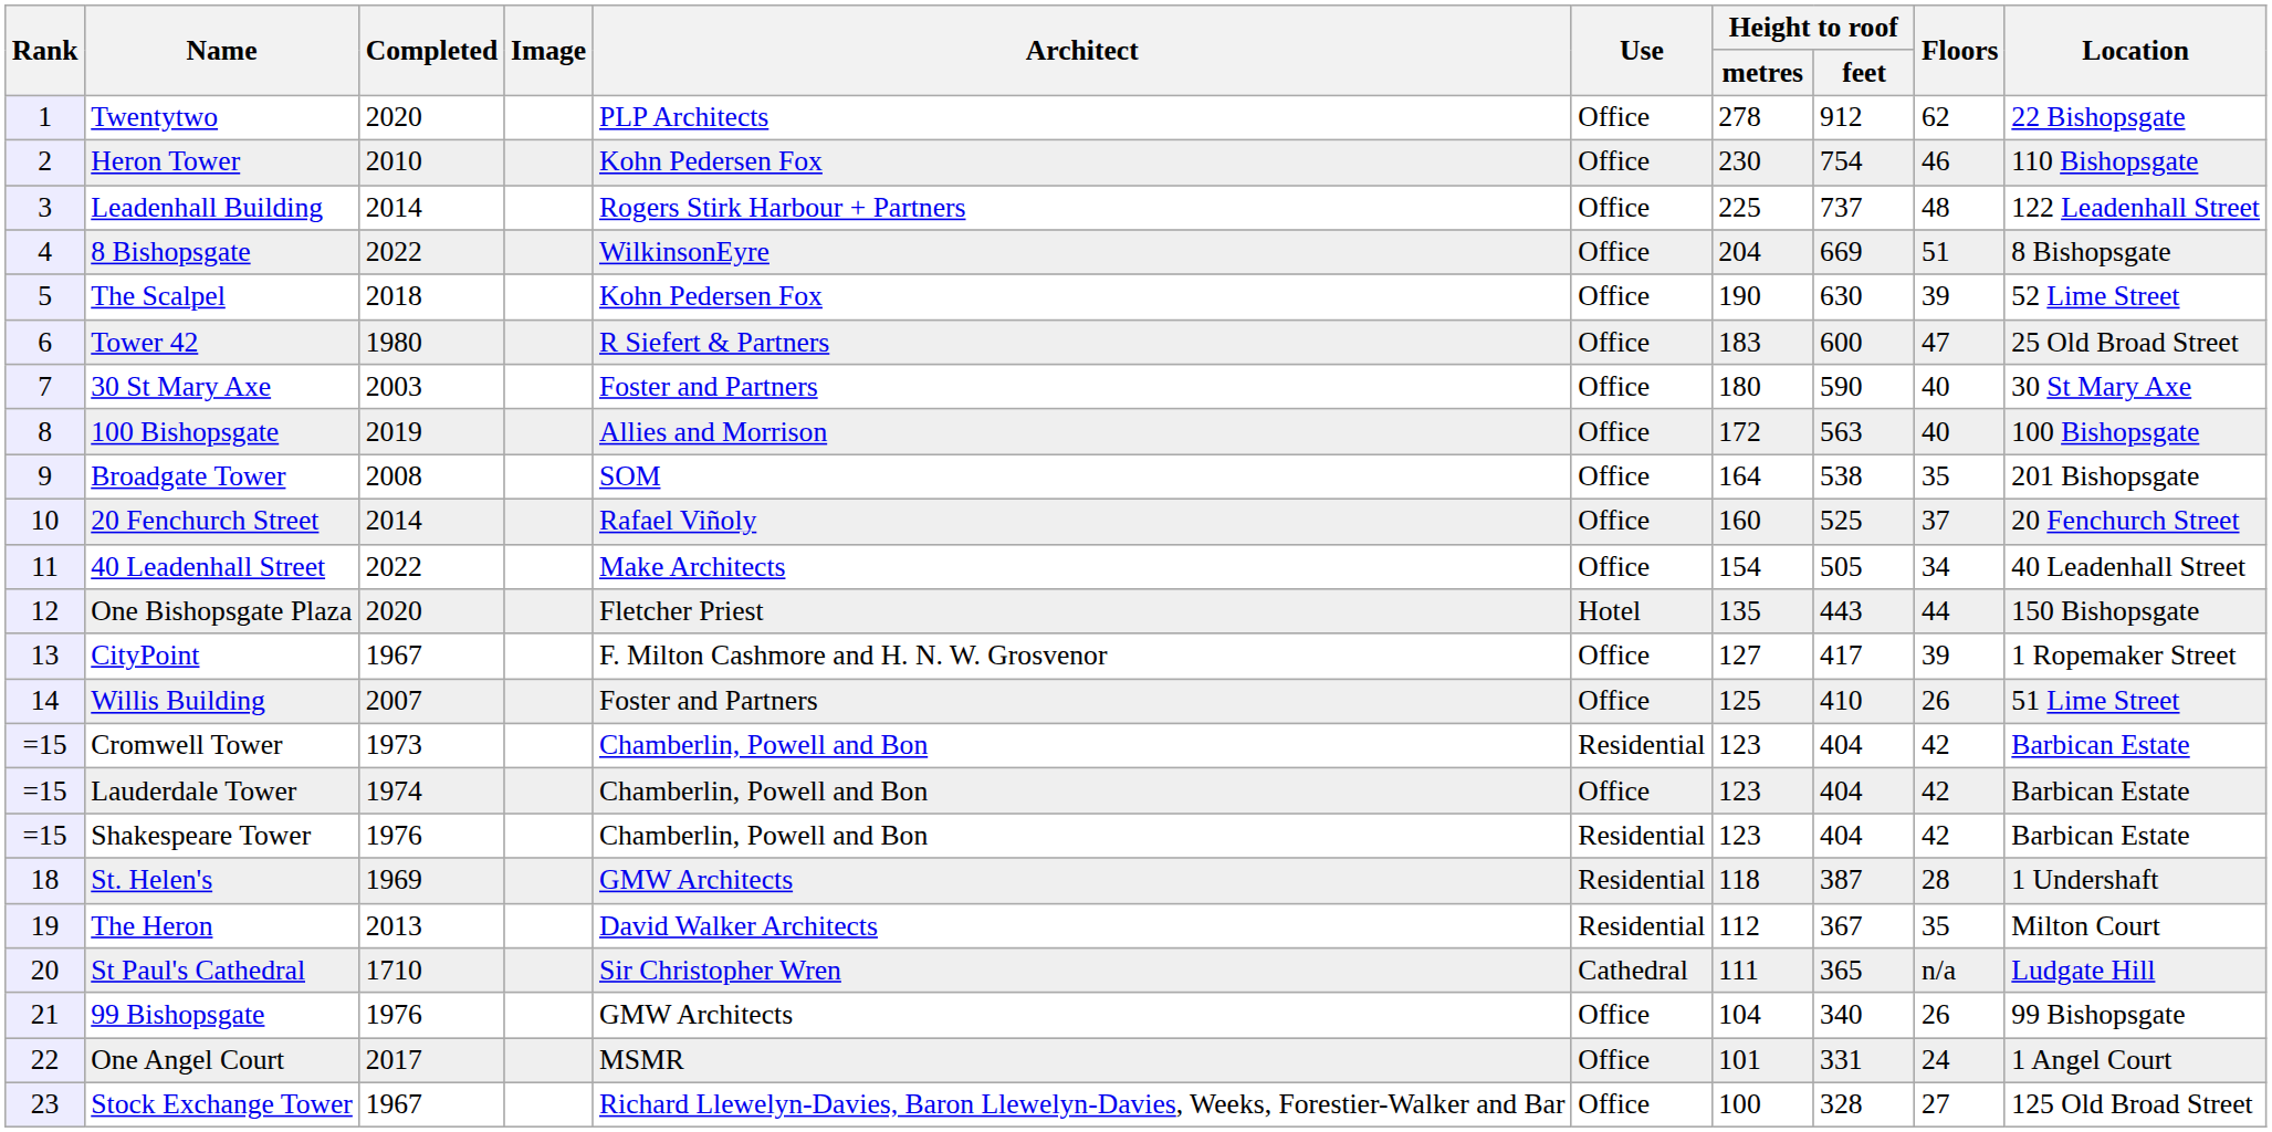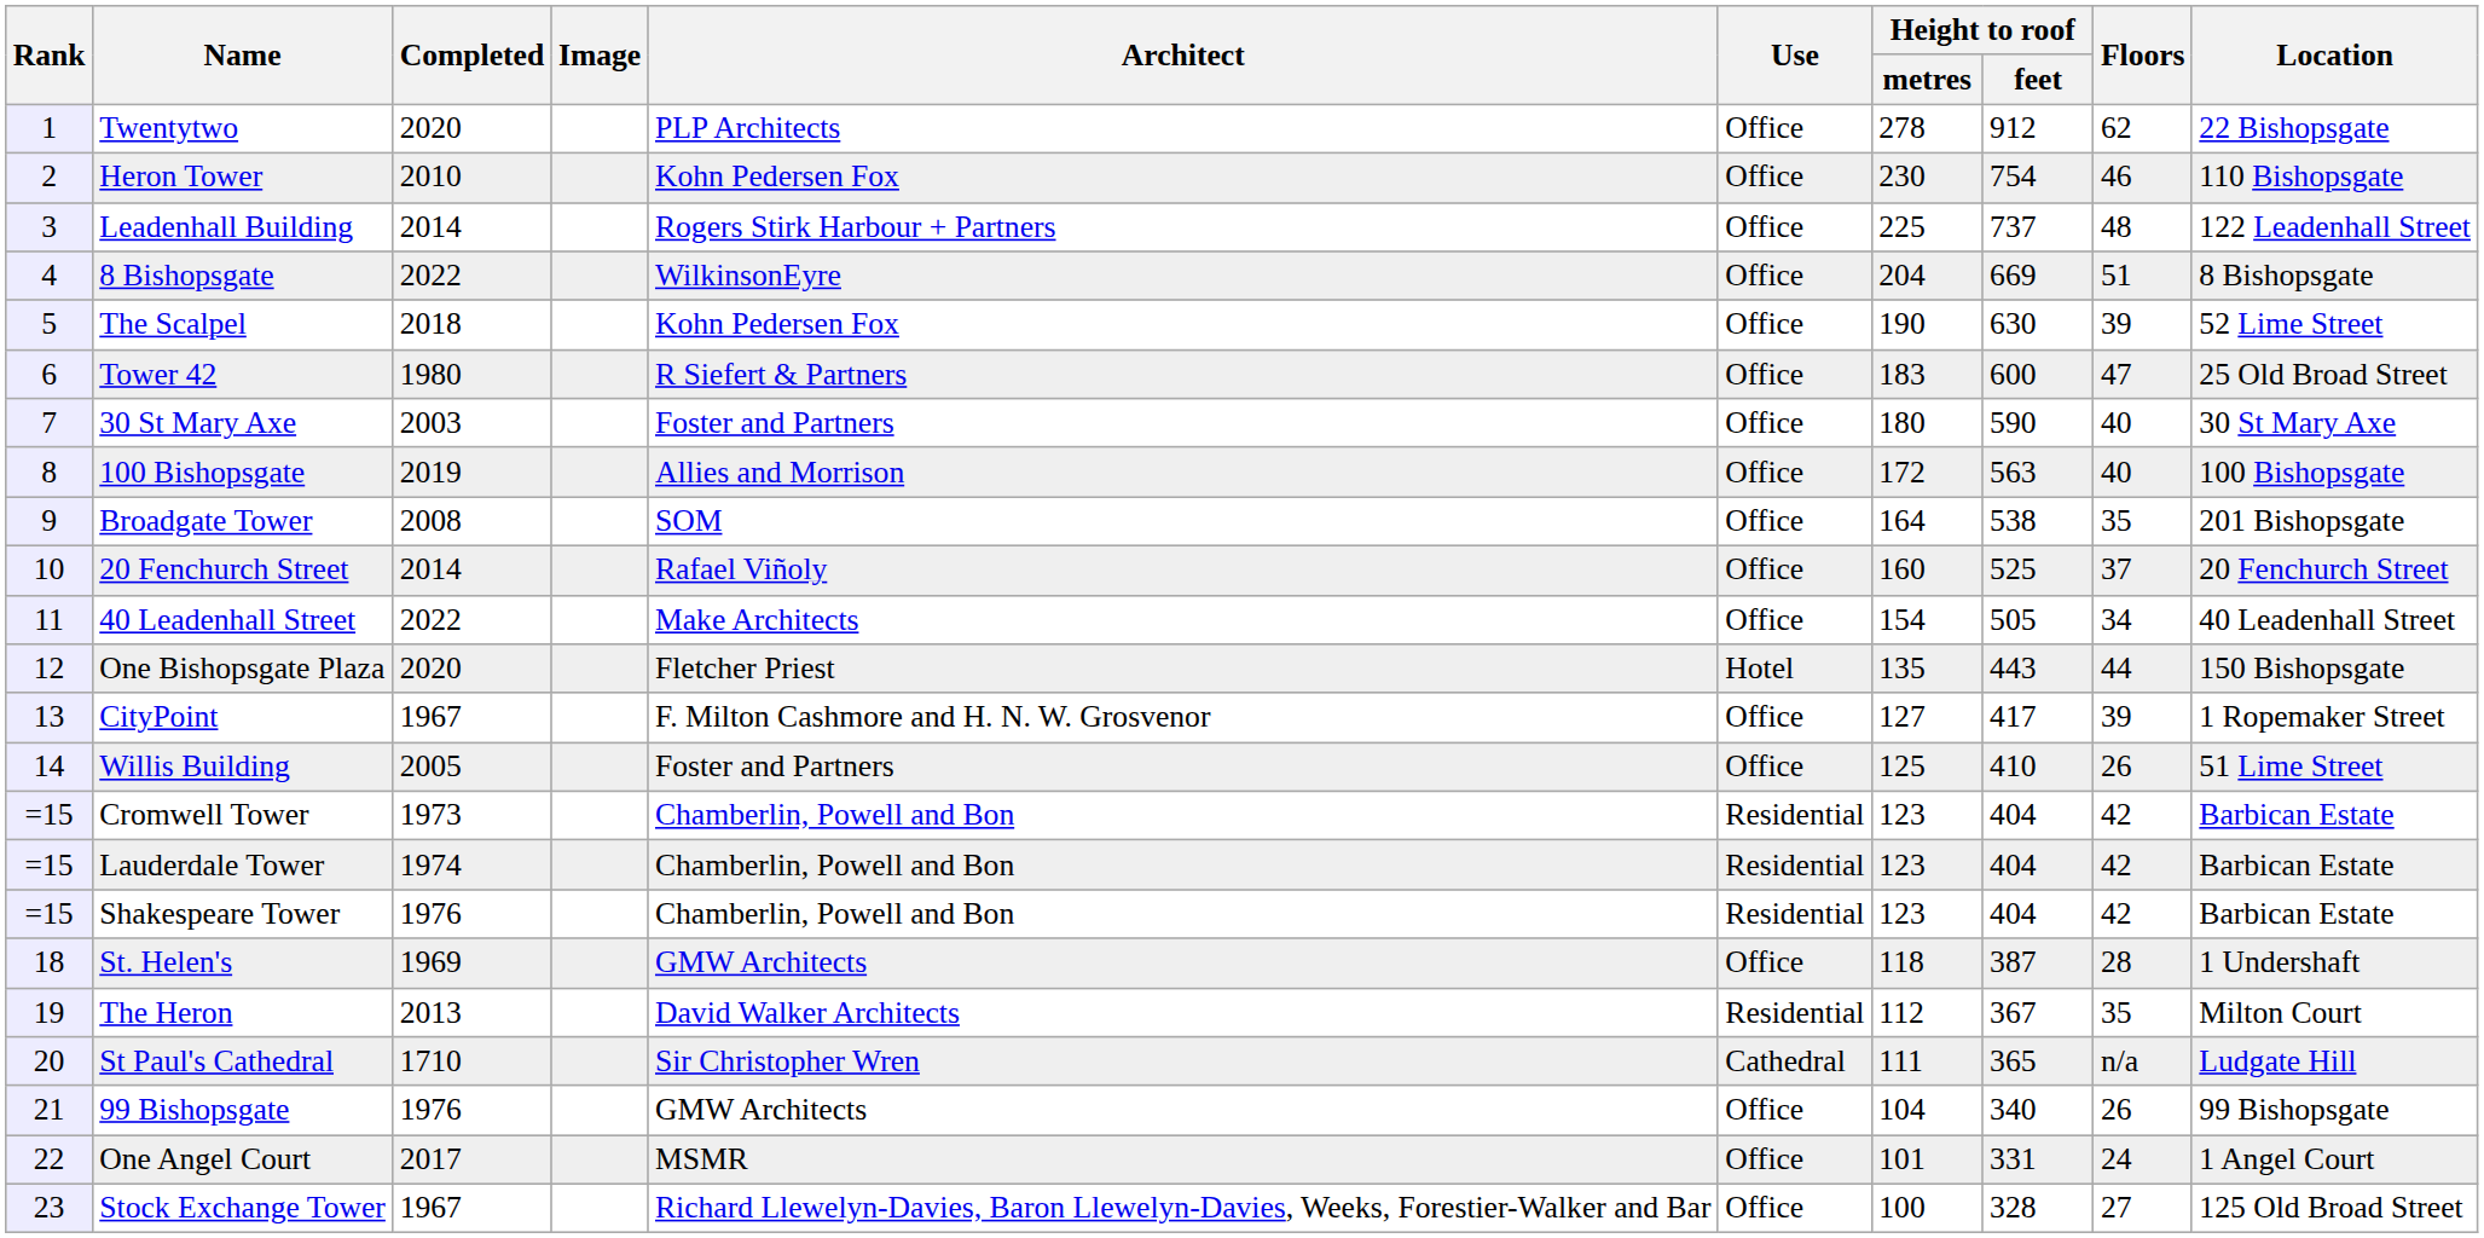Willis Building | Completed: 2007 -> 2005
Lauderdale Tower | Use: Office -> Residential
St. Helen's | Use: Residential -> Office
